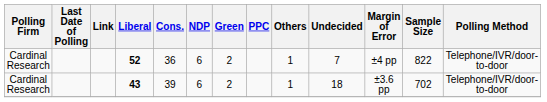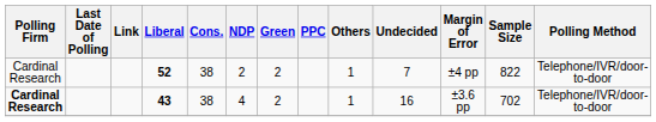52 | Cons.: 36 -> 38
52 | NDP: 6 -> 2
43 | Polling Firm: normal -> bold
43 | Cons.: 39 -> 38
43 | NDP: 6 -> 4
43 | Undecided: 18 -> 16
